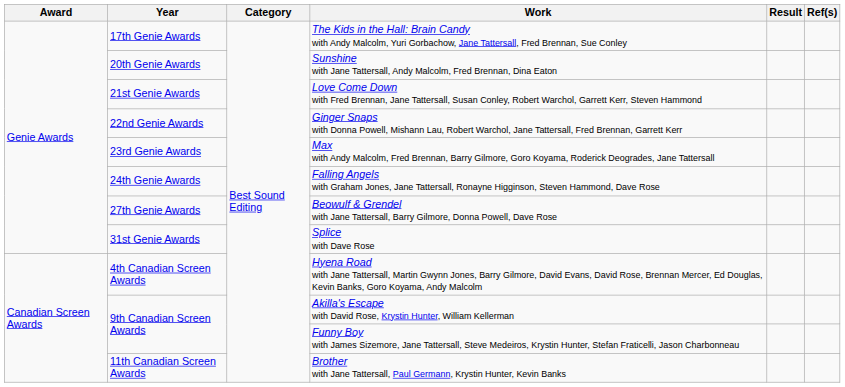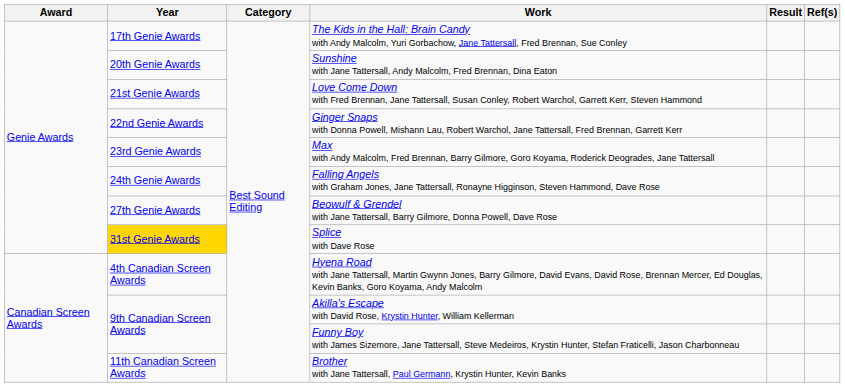Splice with Dave Rose | Year: no background -> gold background
